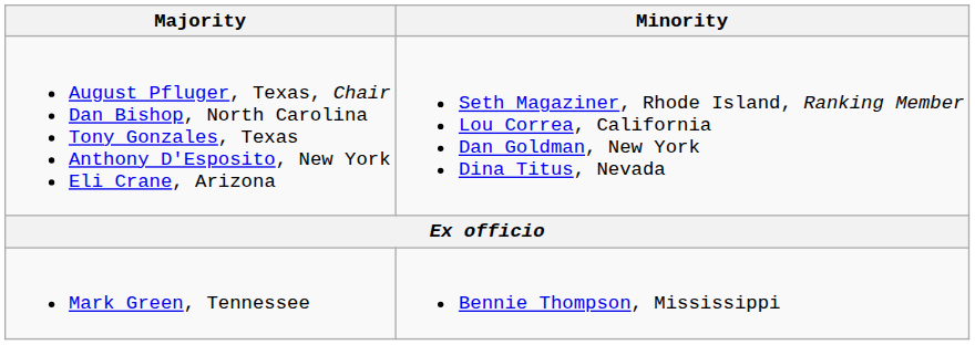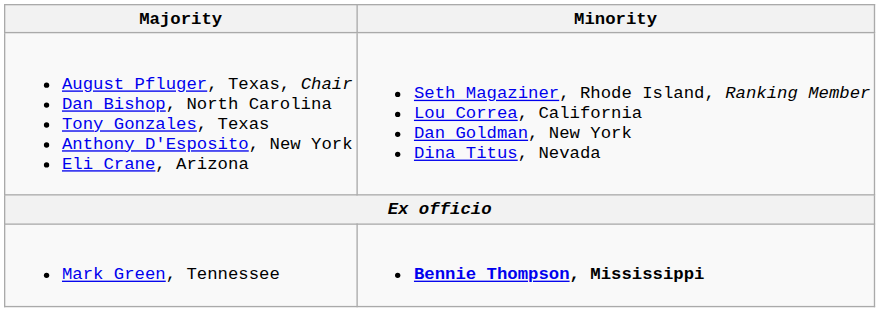Mark Green, Tennessee | Minority: normal -> bold
